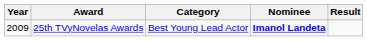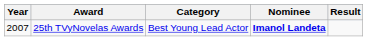25th TVyNovelas Awards | Year: 2009 -> 2007
